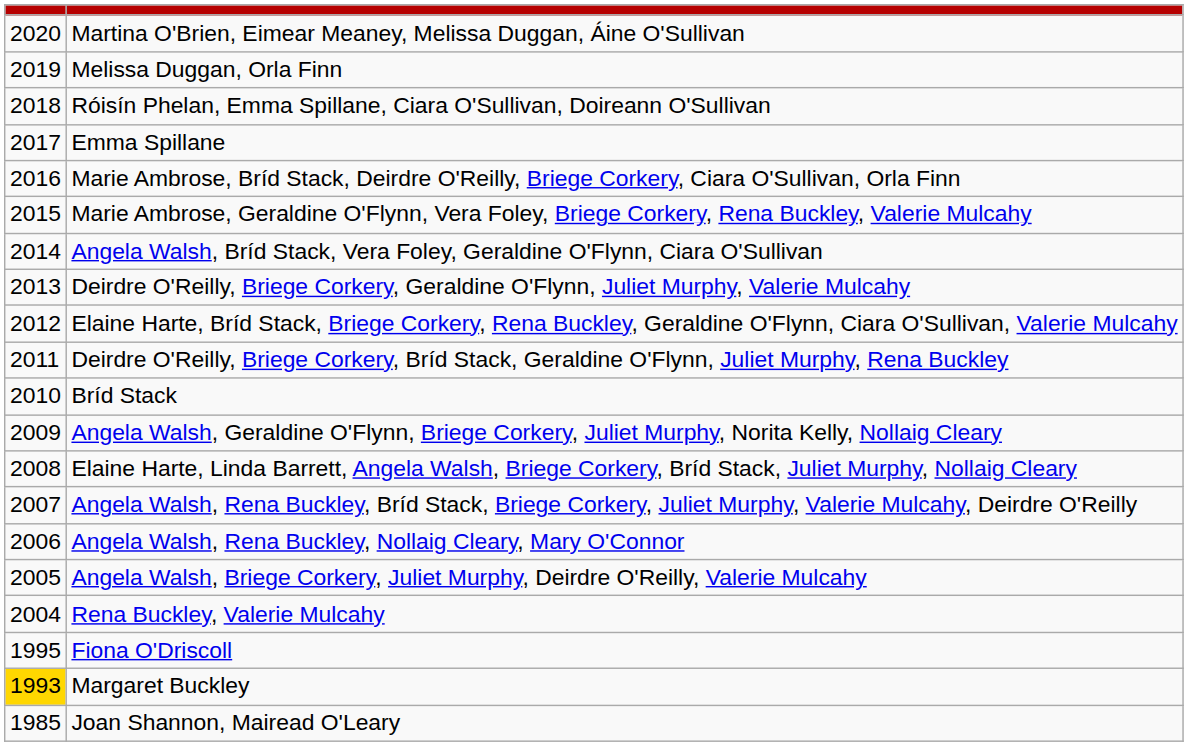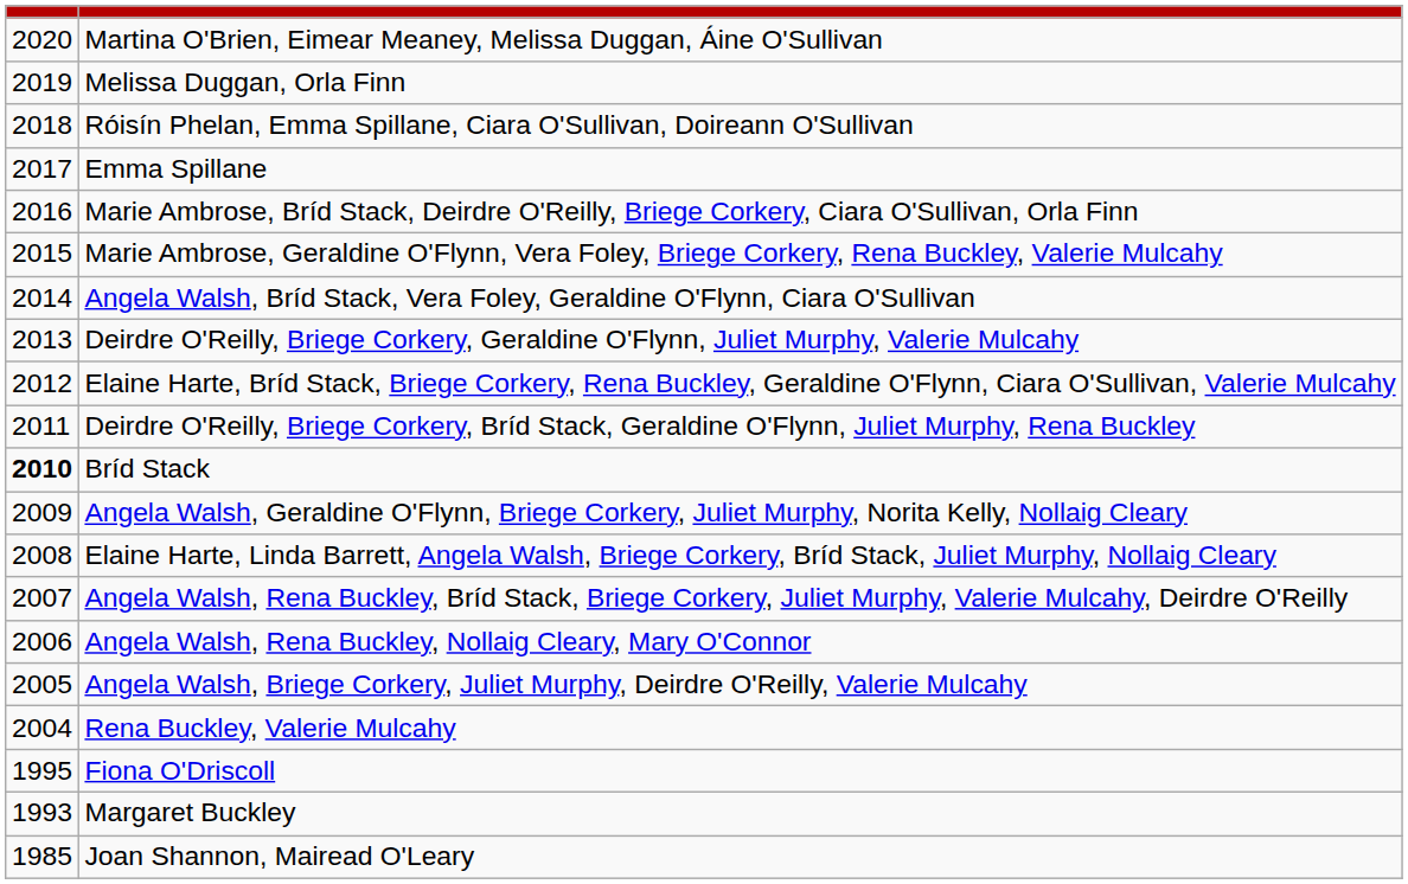Bríd Stack | column 1: normal -> bold
Margaret Buckley | column 1: gold background -> no background
